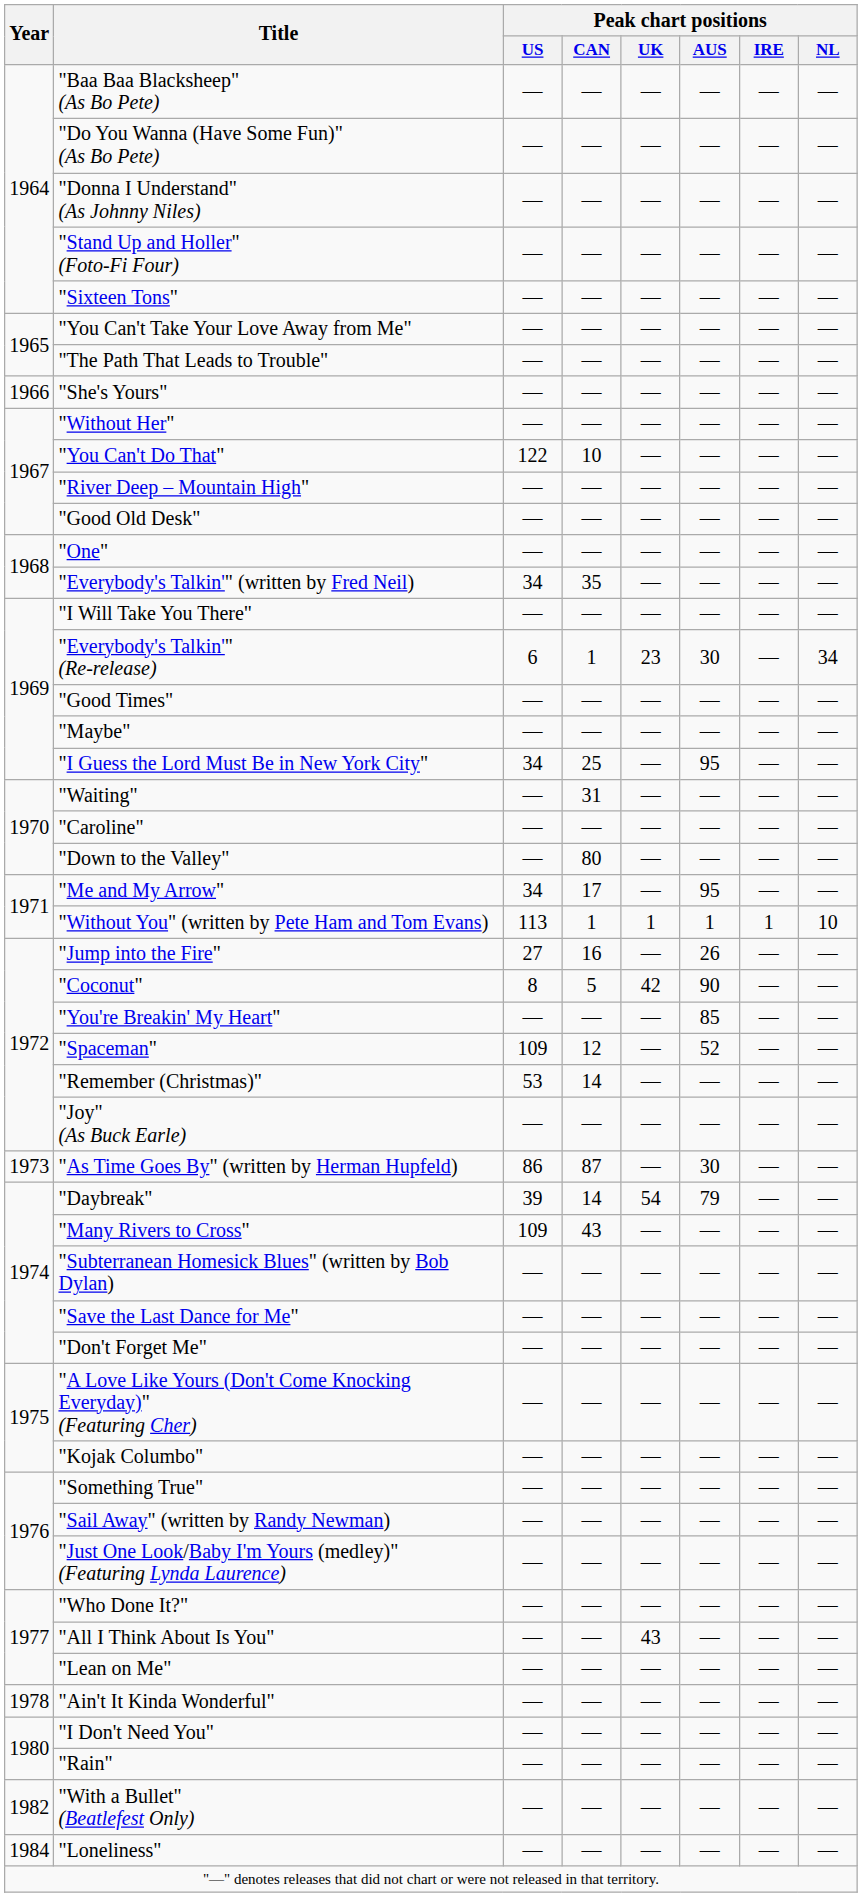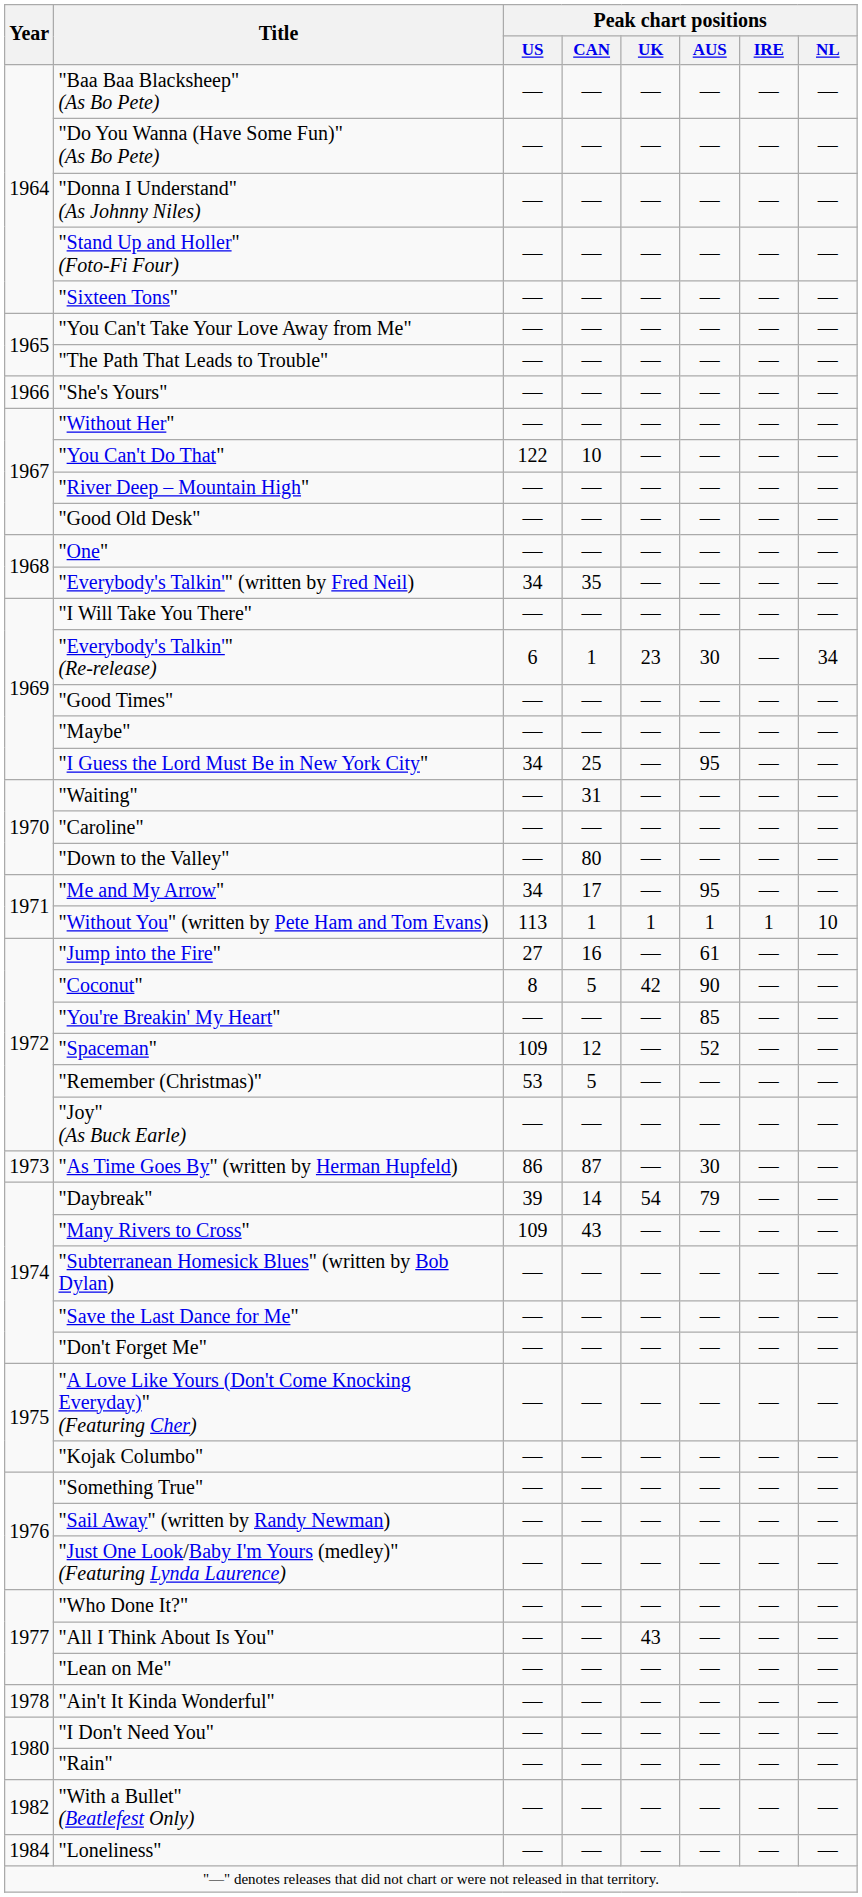"Jump into the Fire" | Peak chart positions / AUS: 26 -> 61
"Remember (Christmas)" | Peak chart positions / CAN: 14 -> 5
